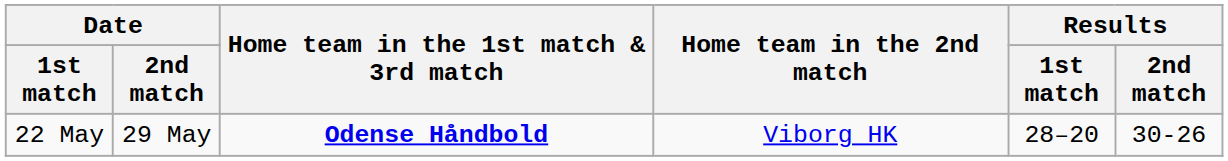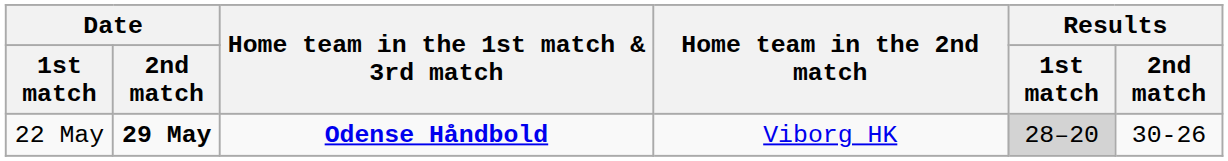22 May | Date / 2nd match: normal -> bold
22 May | Results / 1st match: no background -> lightgrey background
